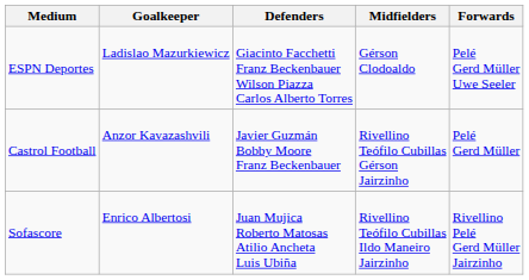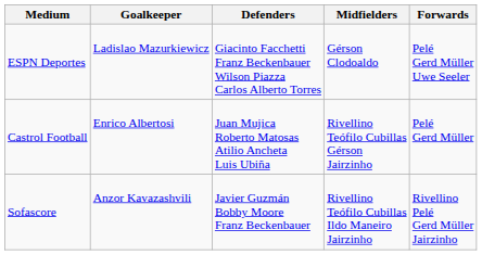Castrol Football | Goalkeeper: Anzor Kavazashvili -> Enrico Albertosi
Castrol Football | Defenders: Javier Guzmán Bobby Moore Franz Beckenbauer -> Juan Mujica Roberto Matosas Atilio Ancheta Luis Ubiña
Sofascore | Goalkeeper: Enrico Albertosi -> Anzor Kavazashvili
Sofascore | Defenders: Juan Mujica Roberto Matosas Atilio Ancheta Luis Ubiña -> Javier Guzmán Bobby Moore Franz Beckenbauer
